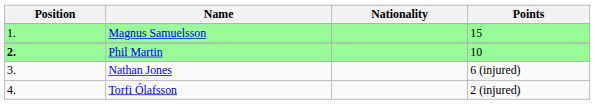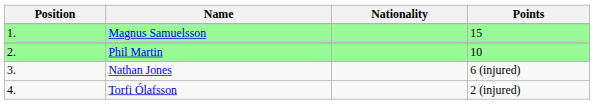Phil Martin | Position: bold -> normal
